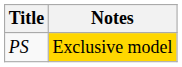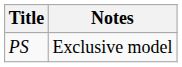PS | Notes: gold background -> no background
